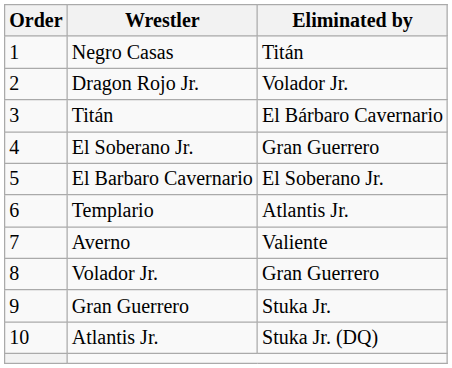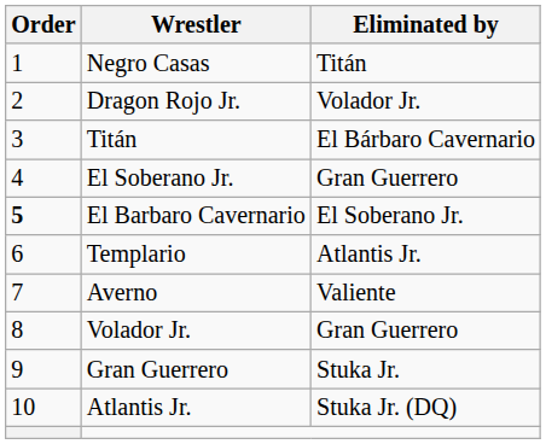El Barbaro Cavernario | Order: normal -> bold
